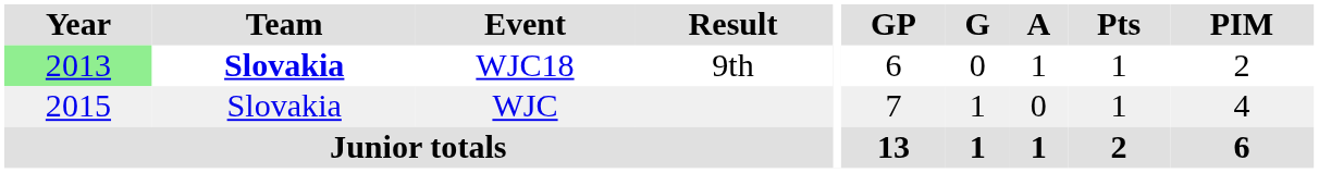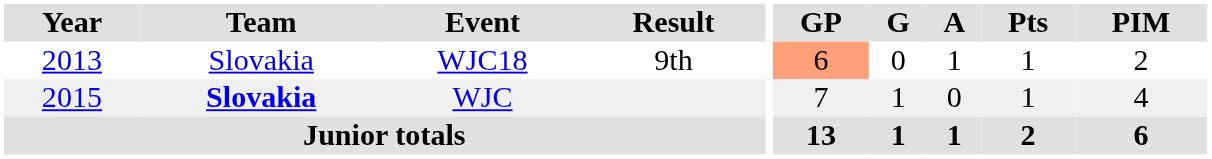WJC18 | Year: lightgreen background -> no background
WJC18 | Team: bold -> normal
WJC18 | GP: no background -> lightsalmon background
WJC | Team: normal -> bold
